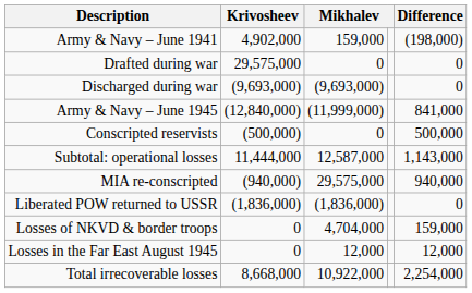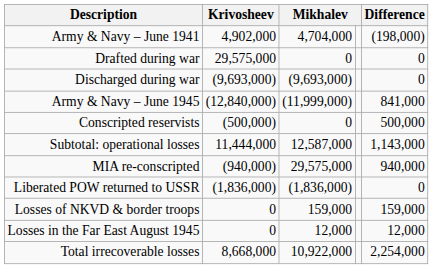Army & Navy – June 1941 | column 3: 159,000 -> 4,704,000
Losses of NKVD & border troops | column 3: 4,704,000 -> 159,000
